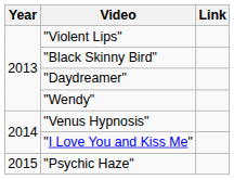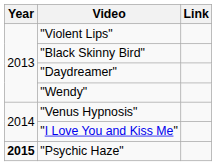"Psychic Haze" | Year: normal -> bold
